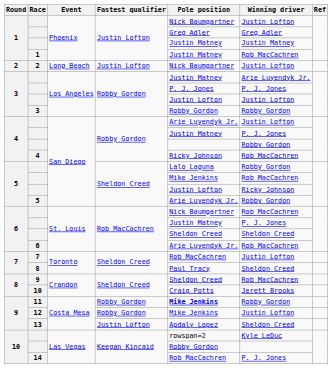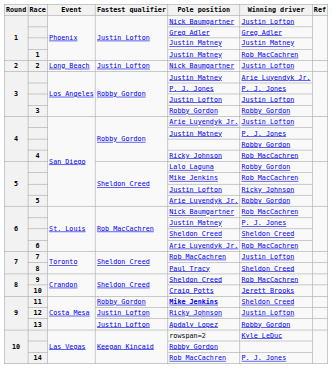11 | Winning driver: Robby Gordon -> Sheldon Creed
12 | Fastest qualifier: Robby Gordon -> Justin Lofton
12 | Pole position: Mike Jenkins -> Ricky Johnson
13 | Winning driver: Sheldon Creed -> Robby Gordon
